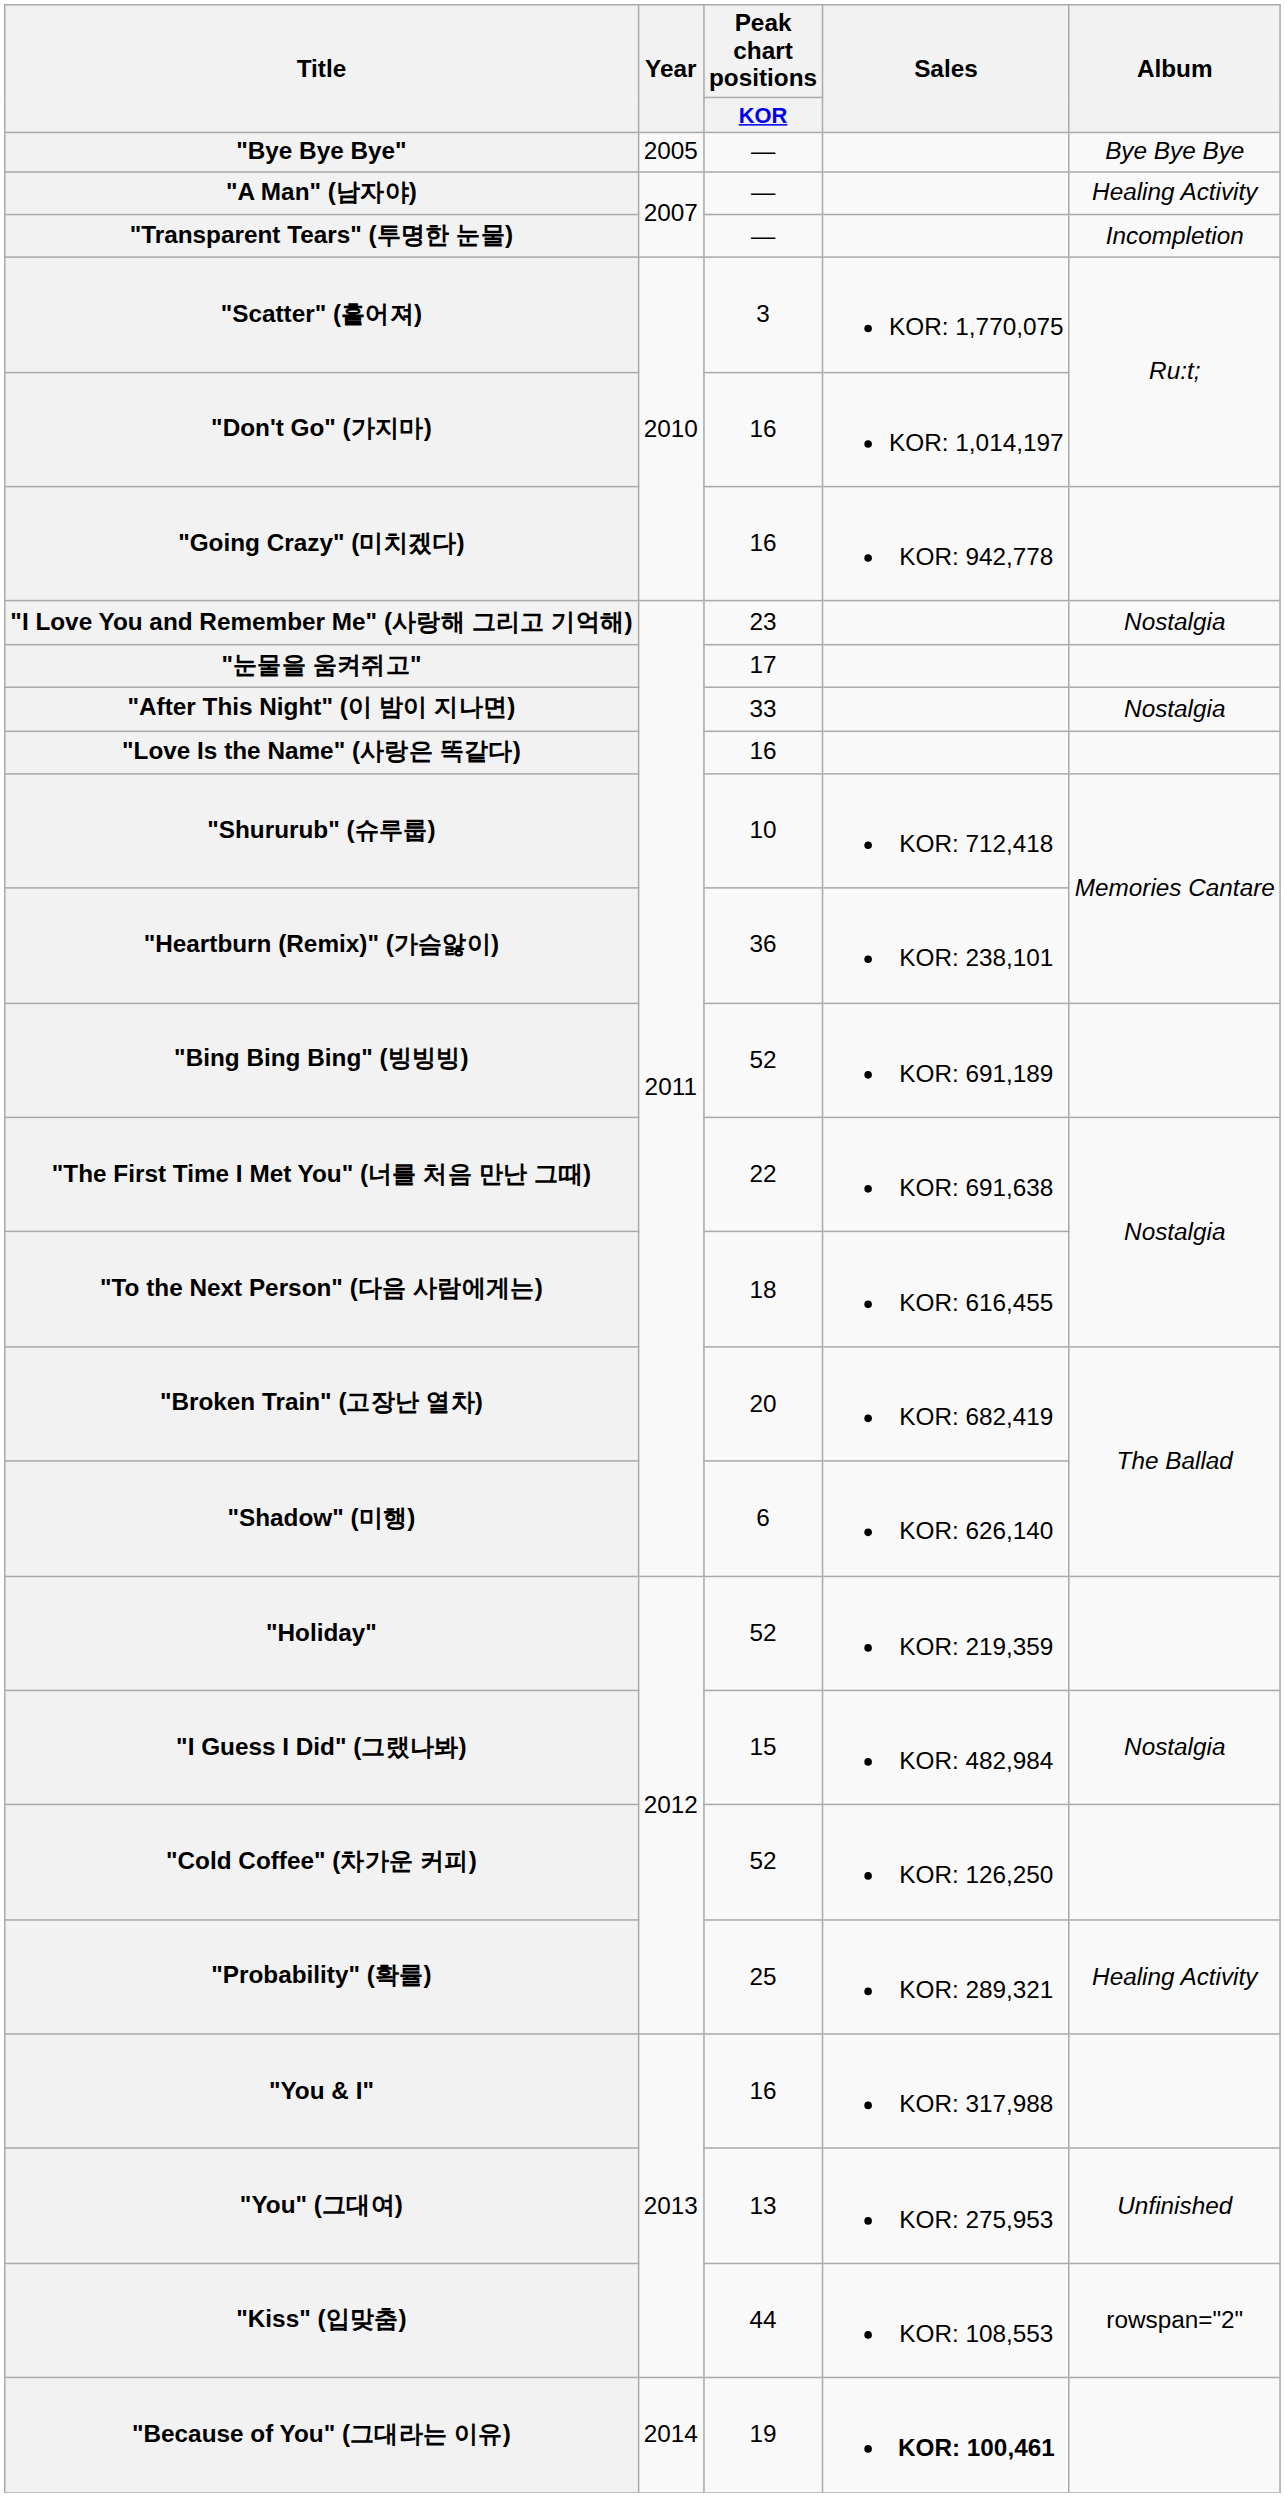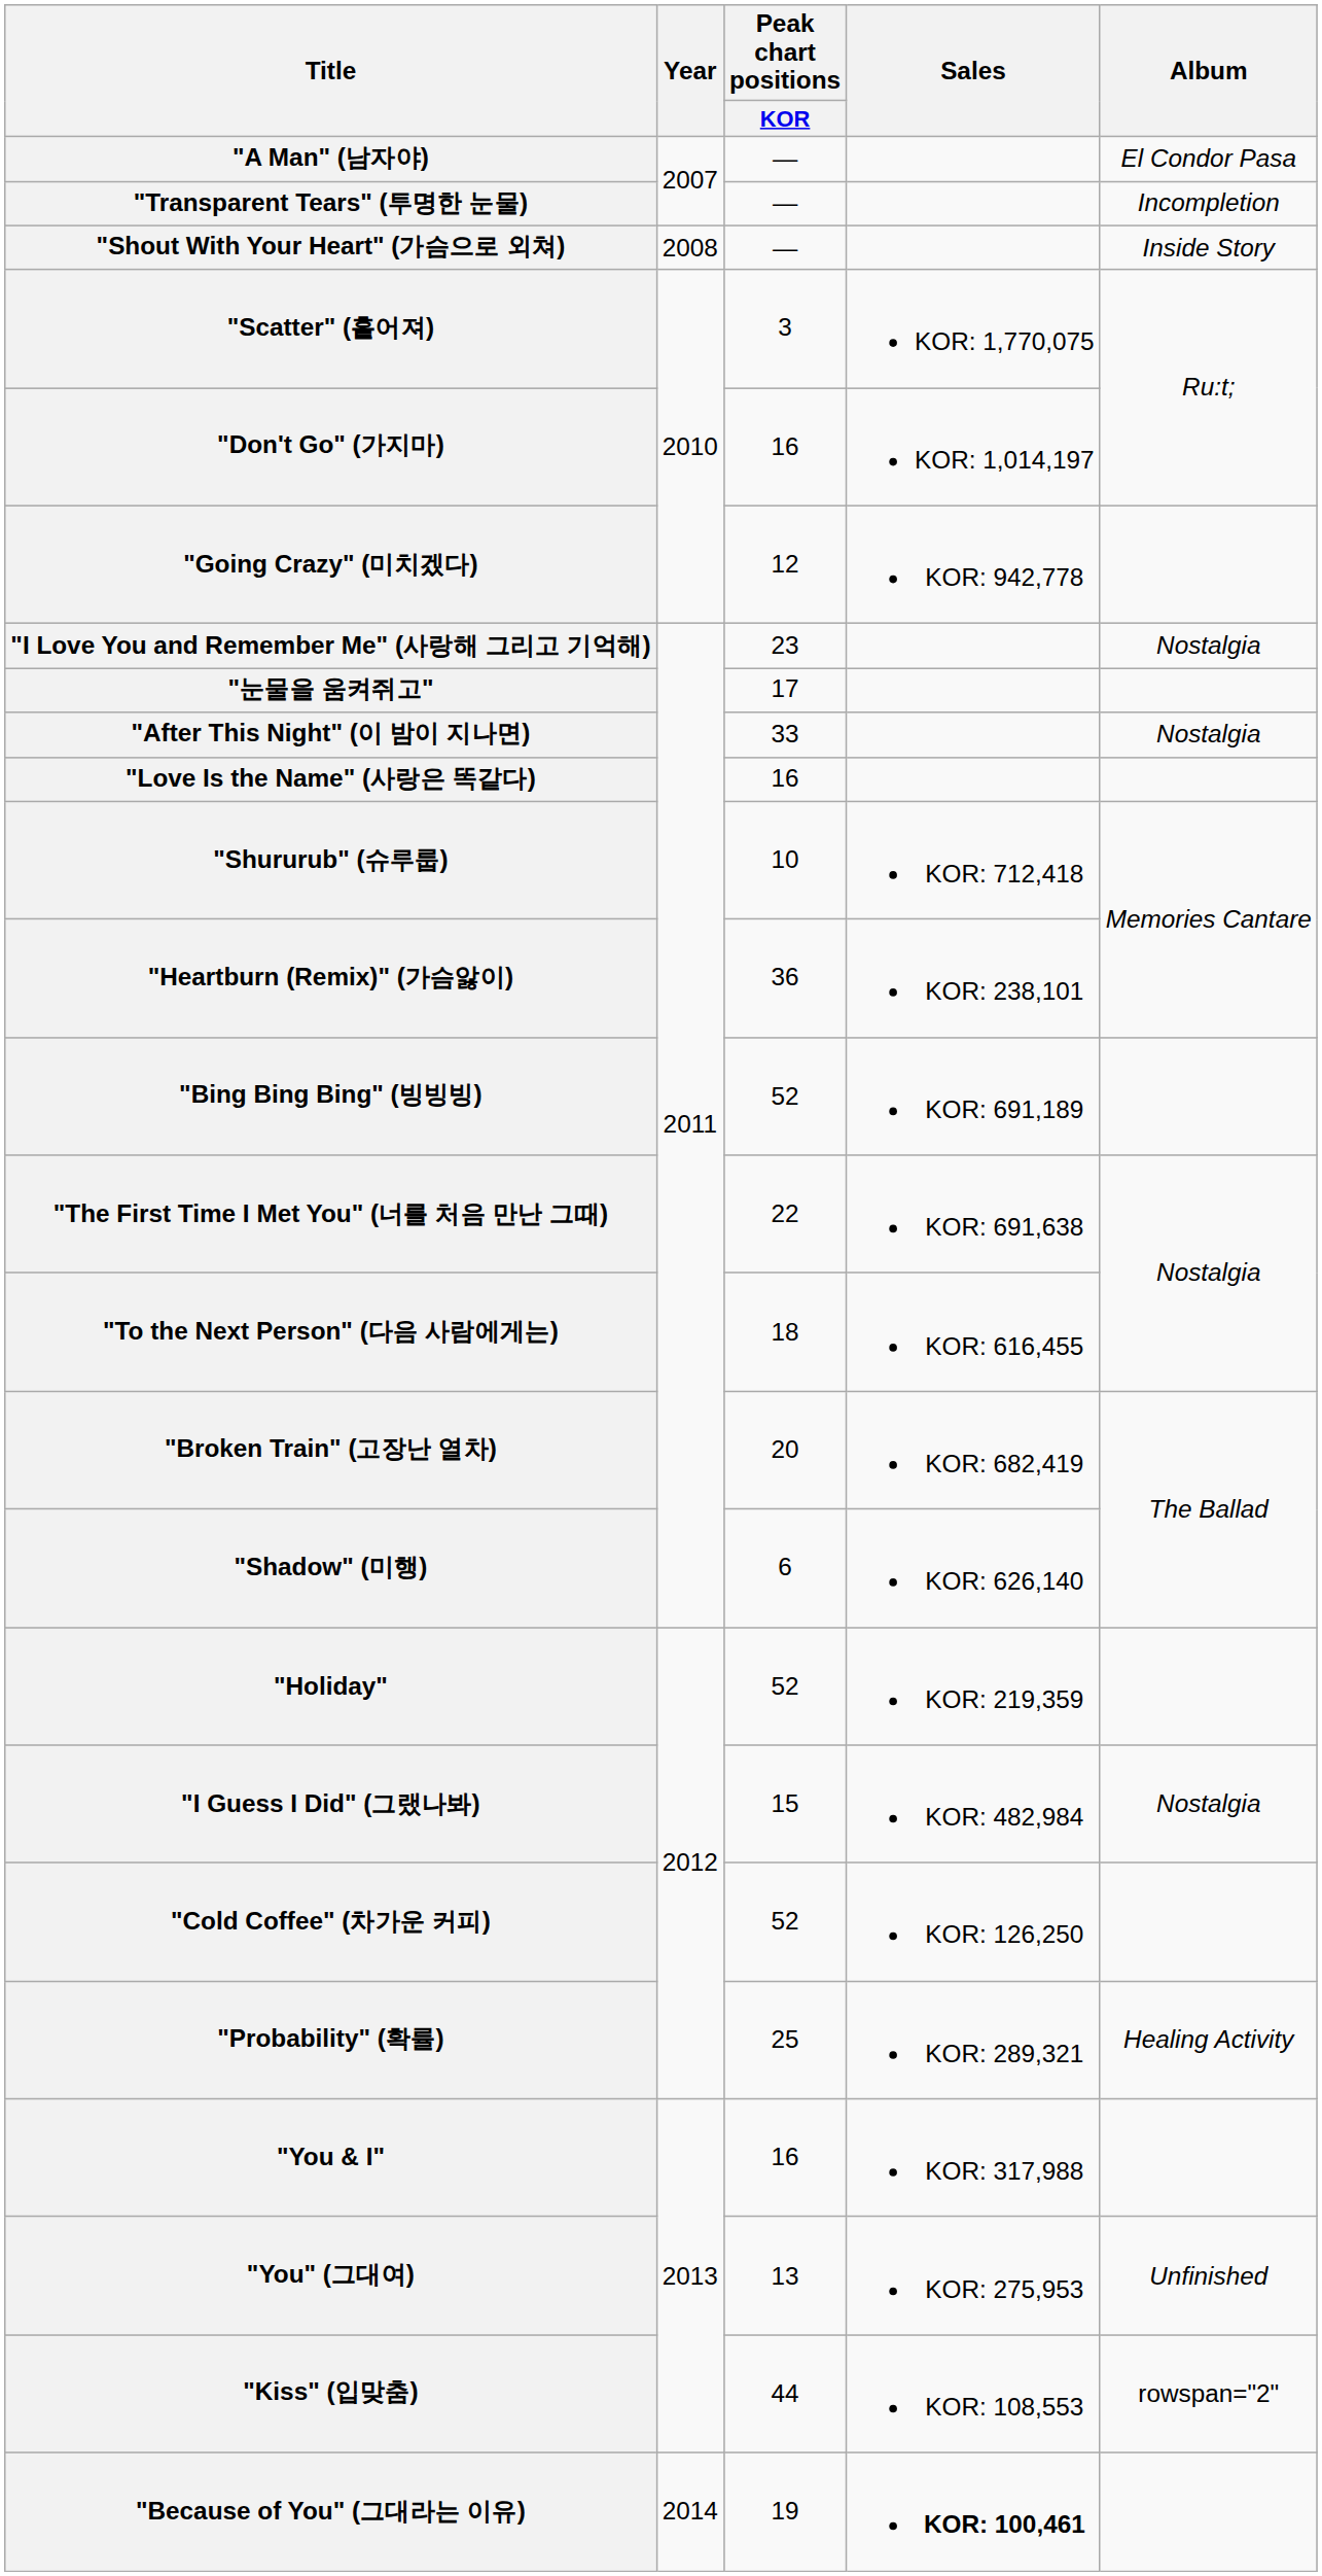- row: "Bye Bye Bye" | 2005 | — | Bye Bye Bye
"A Man" (남자야) | Album: Healing Activity -> El Condor Pasa
+ row: "Shout With Your Heart" (가슴으로 외쳐) | 2008 | — | Inside Story
"Going Crazy" (미치겠다) | Peak chart positions / KOR: 16 -> 12
